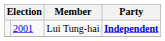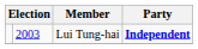Lui Tung-hai | column 2: 2001 -> 2003
